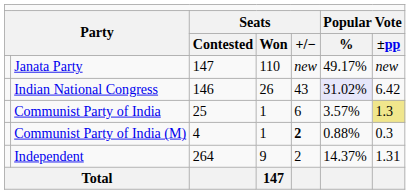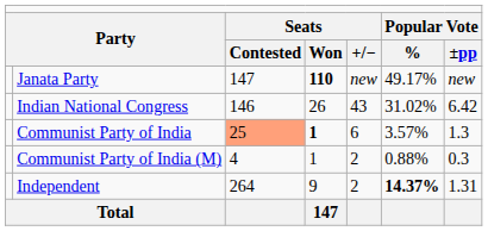Janata Party | column 4: normal -> bold
Indian National Congress | column 6: lavender background -> no background
Communist Party of India | column 3: no background -> lightsalmon background
Communist Party of India | column 4: normal -> bold
Communist Party of India | column 7: khaki background -> no background
Communist Party of India (M) | column 5: bold -> normal
Independent | column 6: normal -> bold
